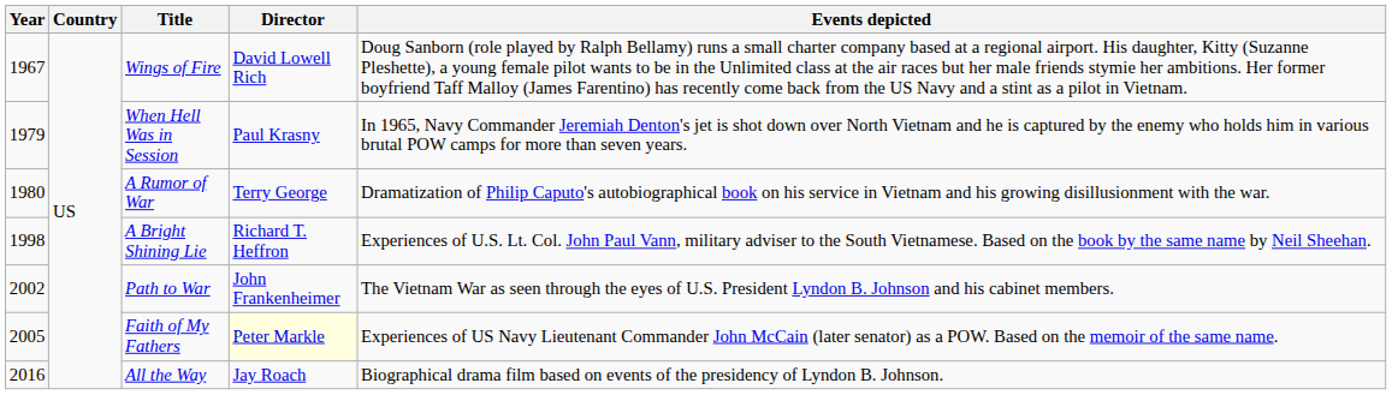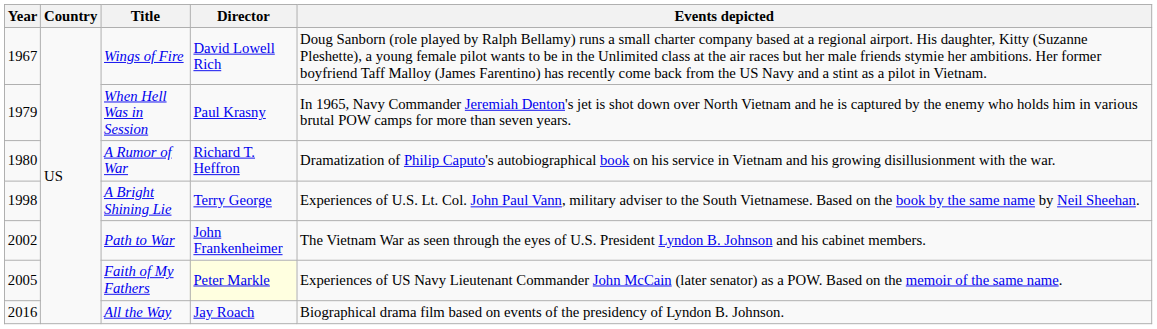A Rumor of War | Director: Terry George -> Richard T. Heffron
A Bright Shining Lie | Director: Richard T. Heffron -> Terry George
